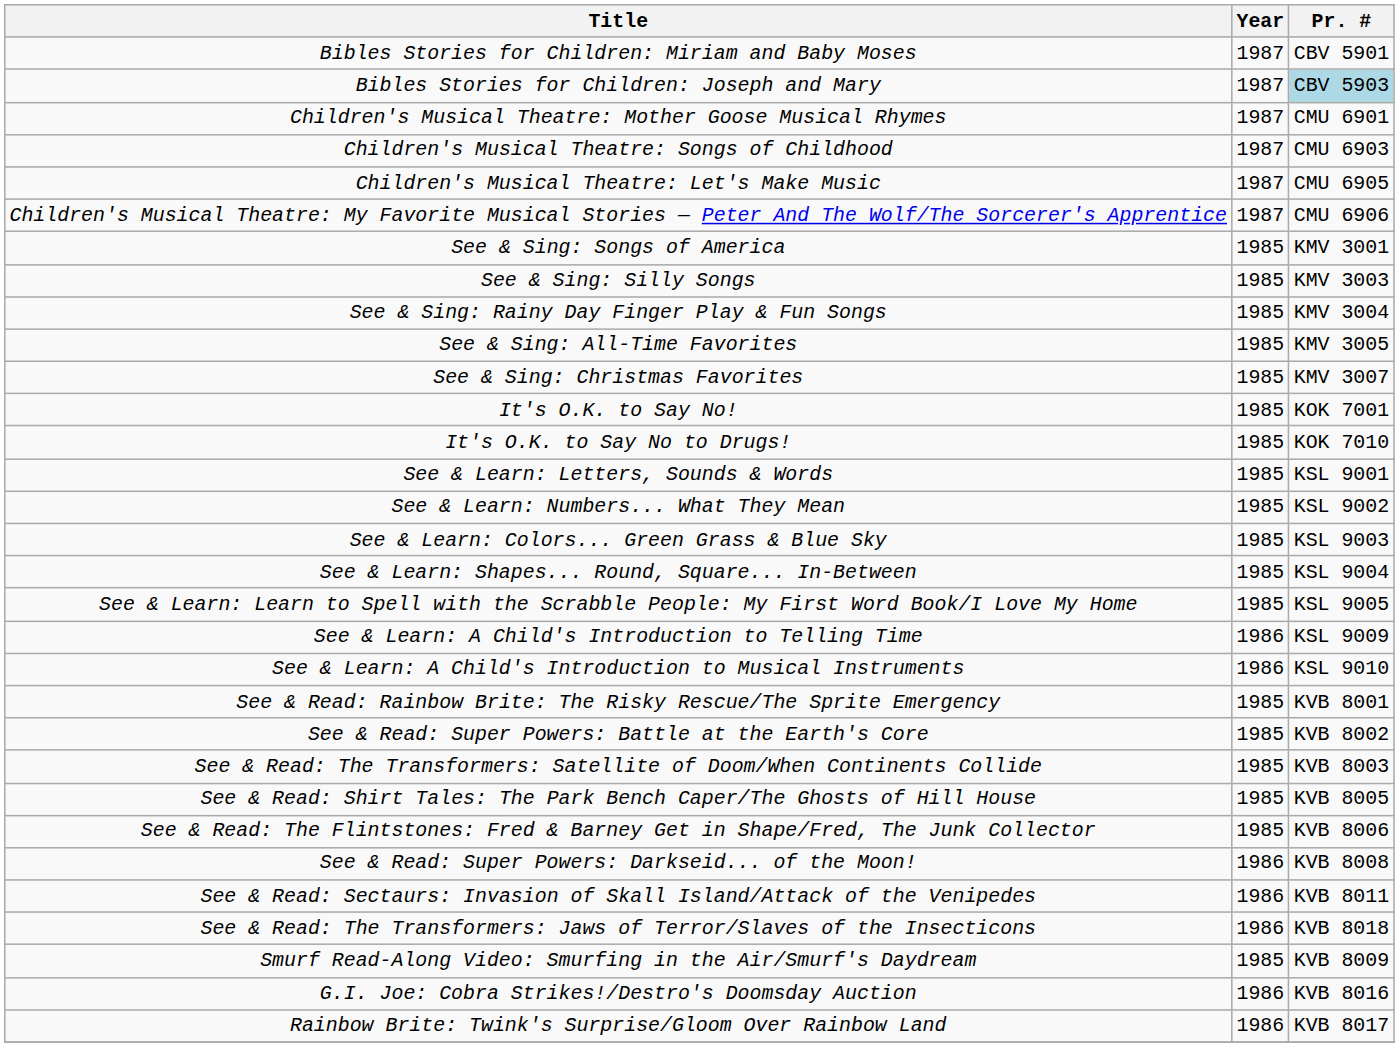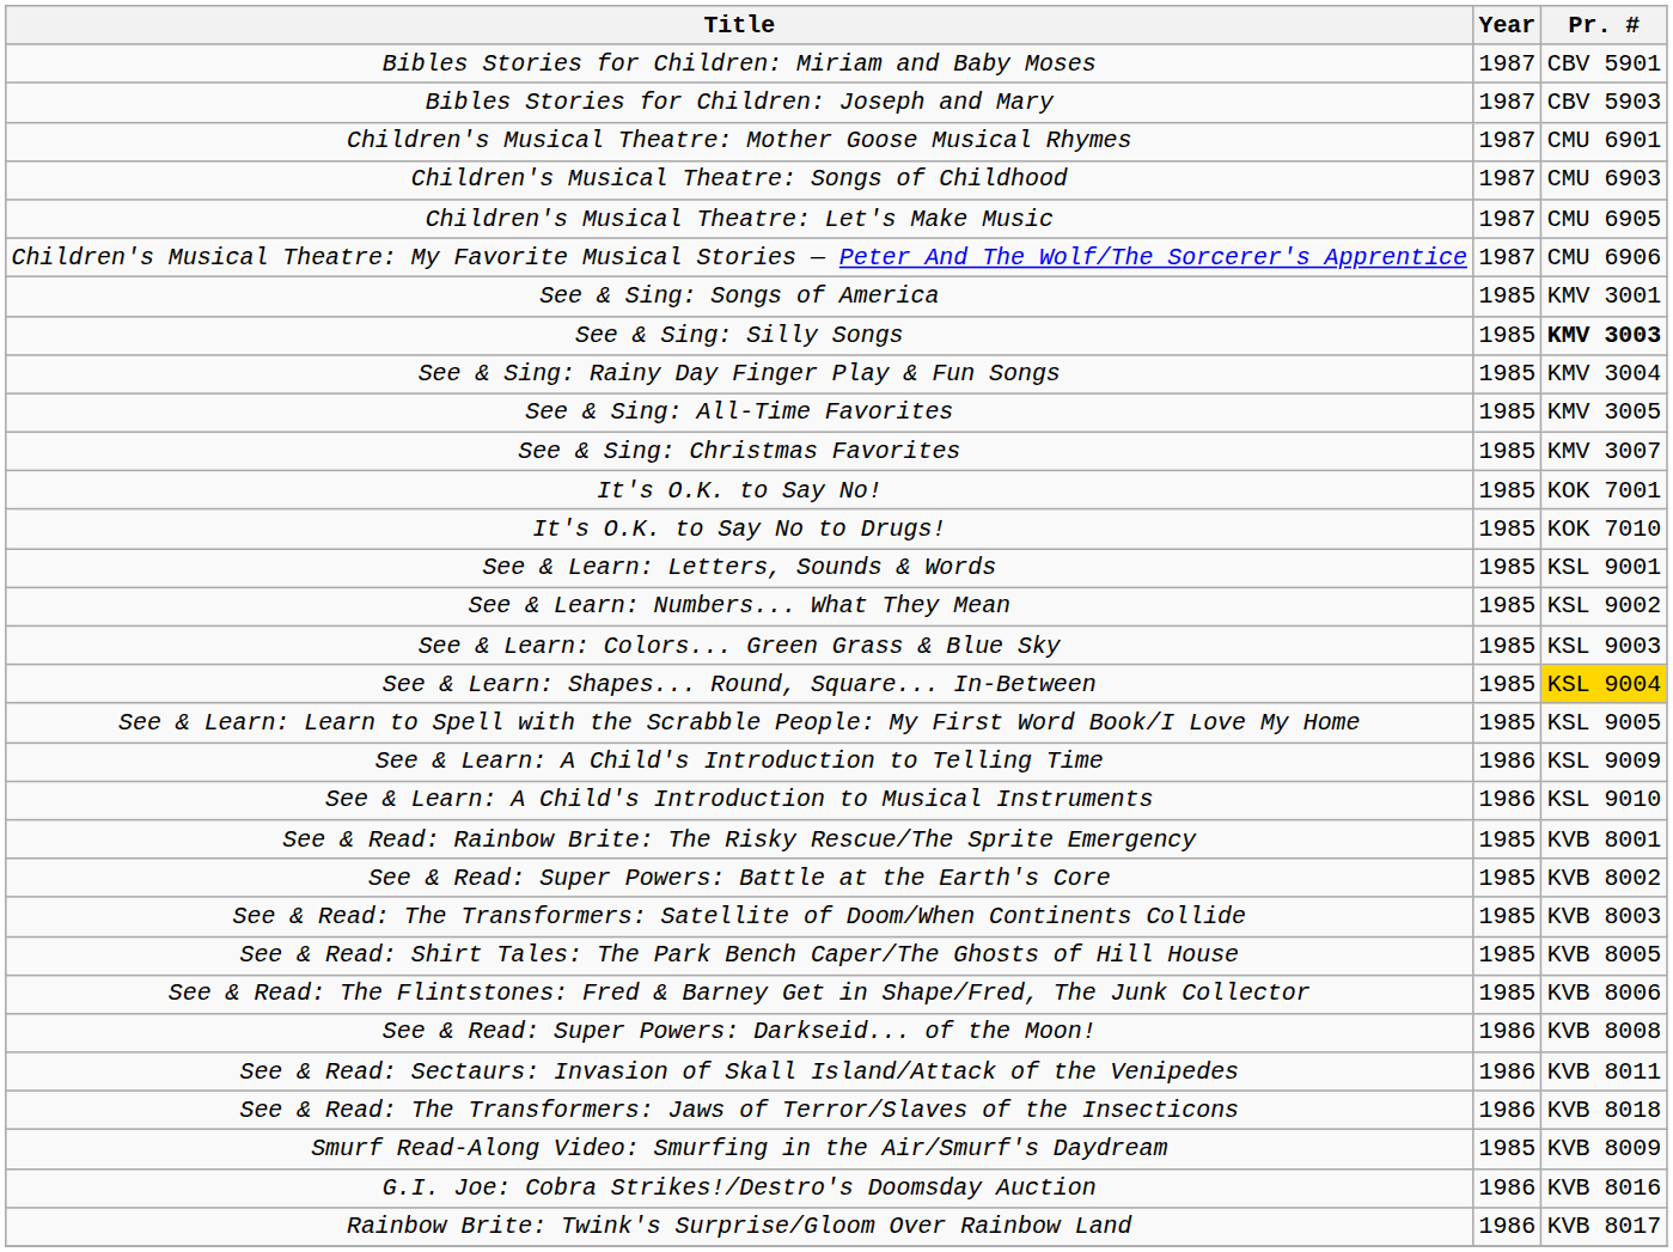Bibles Stories for Children: Joseph and Mary | Pr. #: lightblue background -> no background
See & Sing: Silly Songs | Pr. #: normal -> bold
See & Learn: Shapes... Round, Square... In-Between | Pr. #: no background -> gold background
